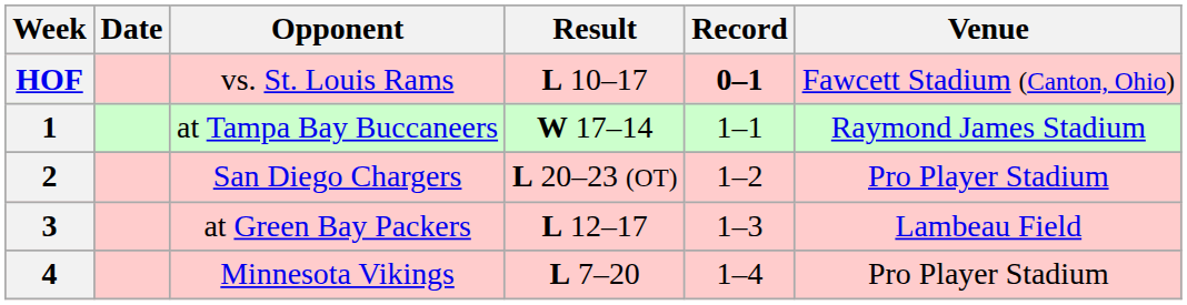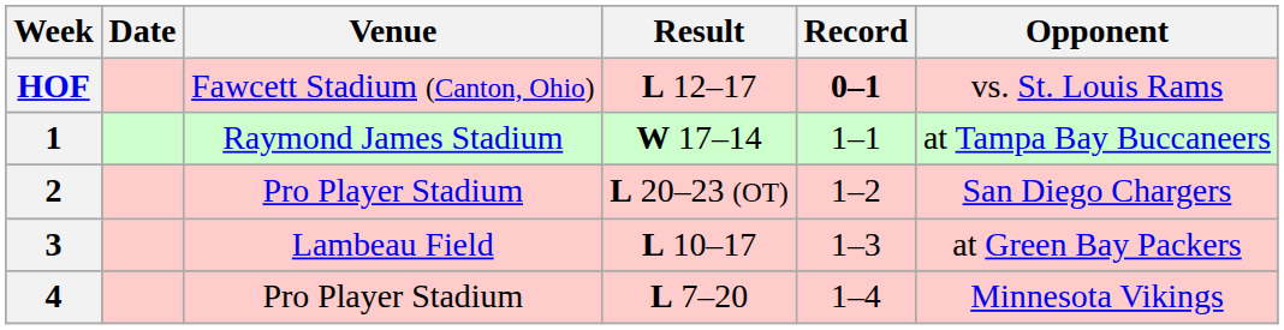columns swapped: Opponent <-> Venue
HOF | Result: L 10–17 -> L 12–17
3 | Result: L 12–17 -> L 10–17
